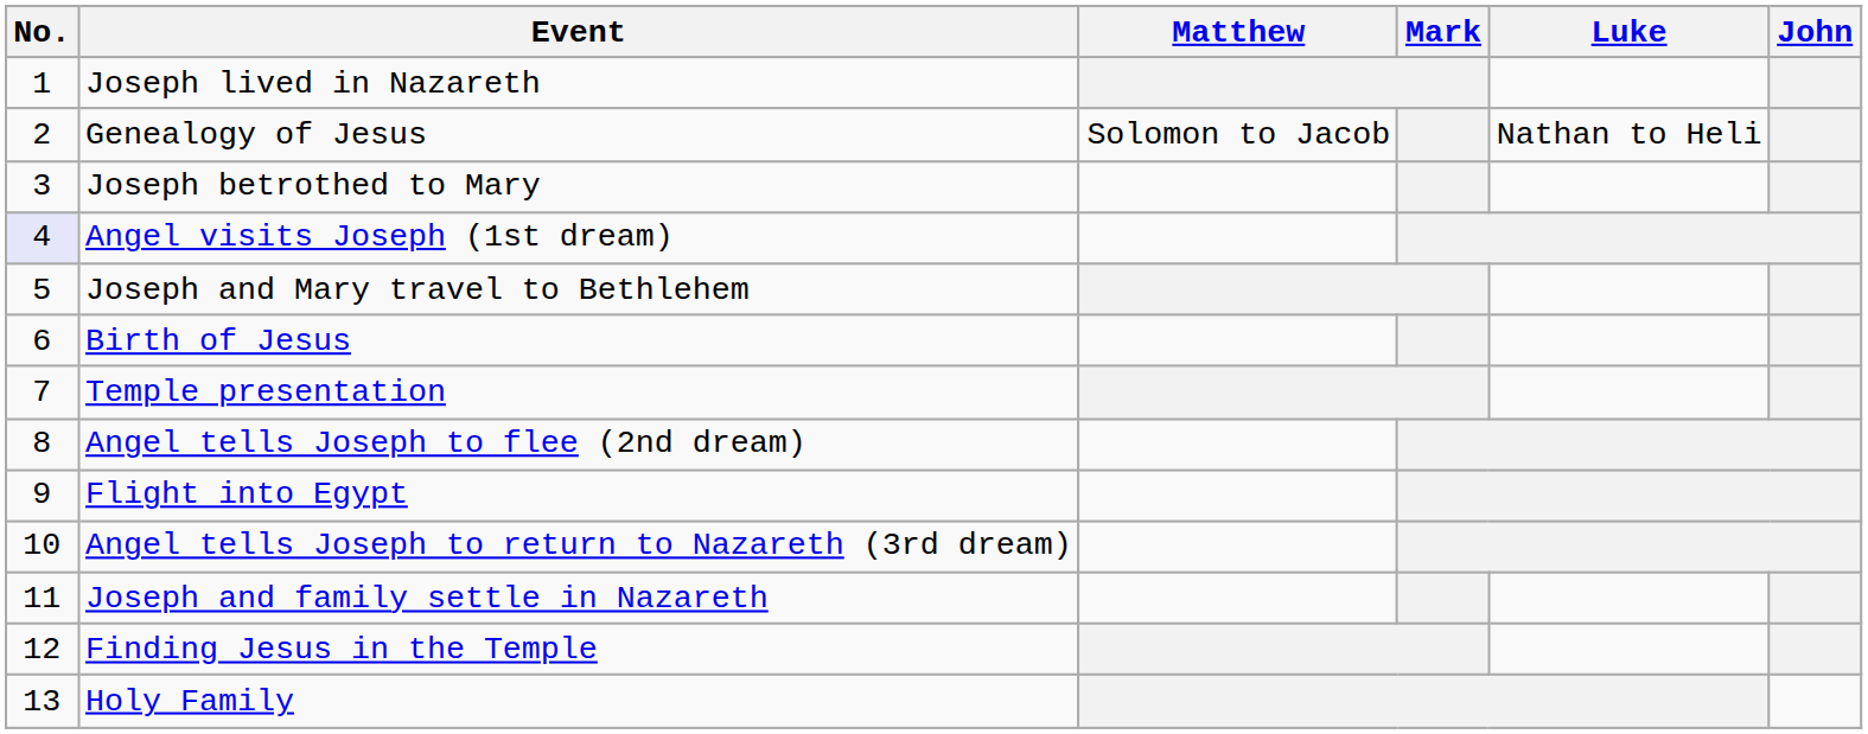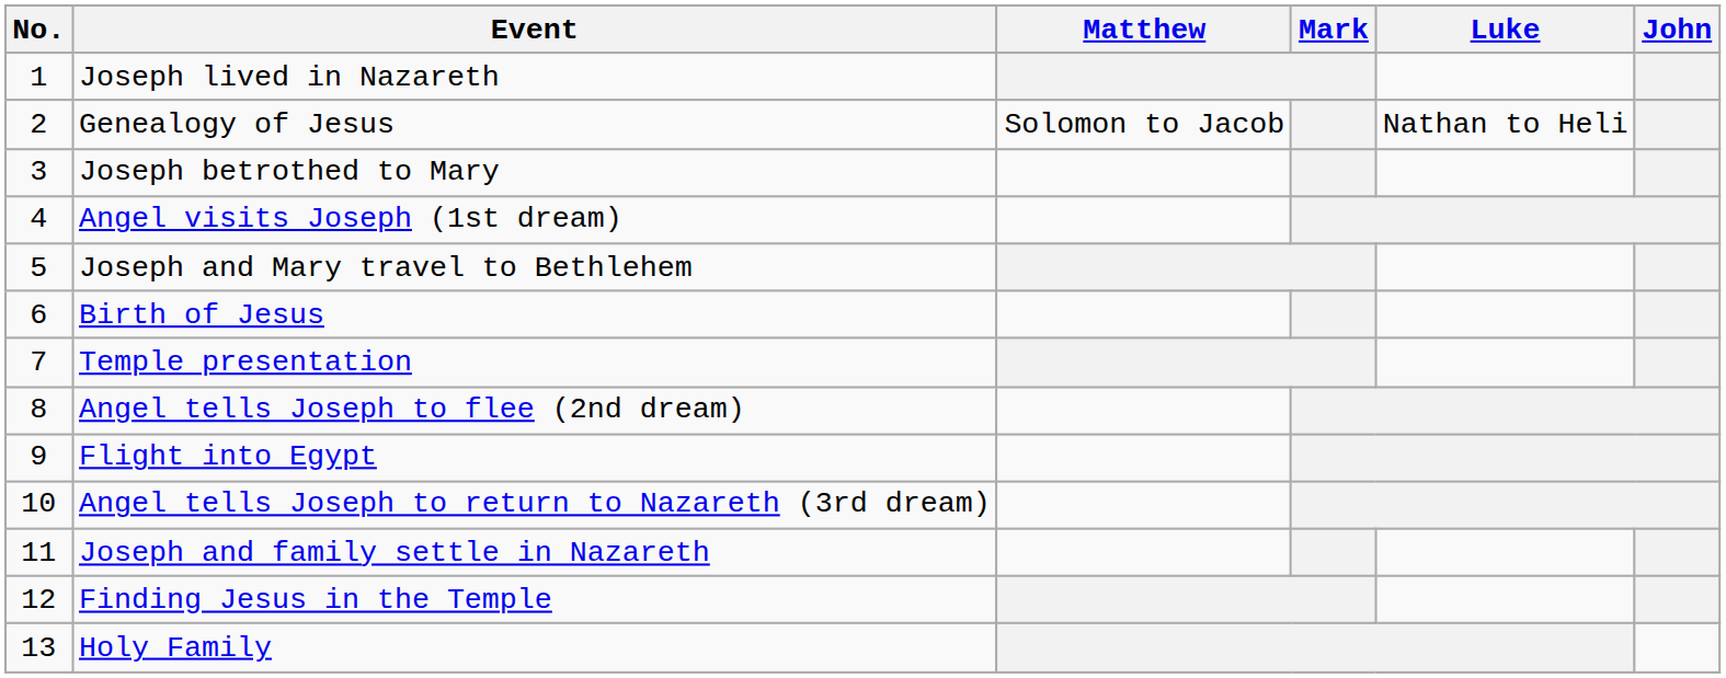Angel visits Joseph (1st dream) | No.: lavender background -> no background
